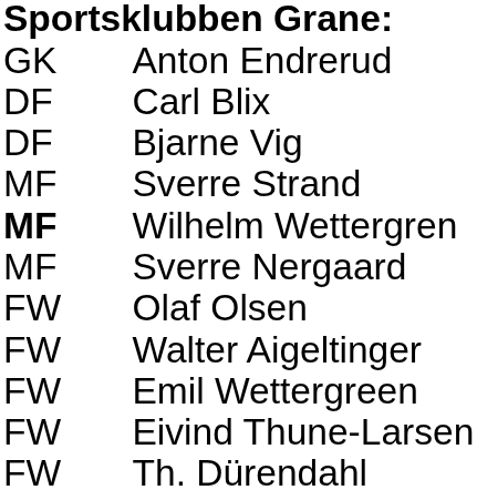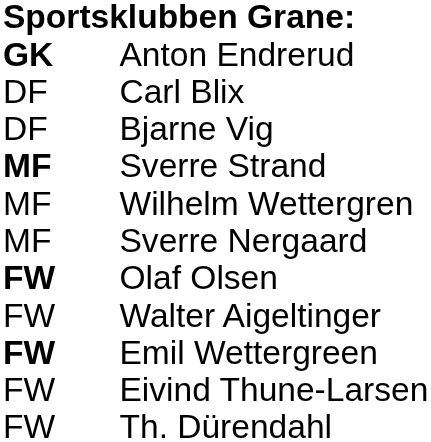Anton Endrerud | column 1: normal -> bold
Sverre Strand | column 1: normal -> bold
Wilhelm Wettergren | column 1: bold -> normal
Olaf Olsen | column 1: normal -> bold
Emil Wettergreen | column 1: normal -> bold
